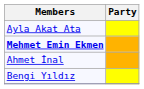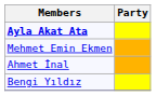Ayla Akat Ata | Members: normal -> bold
Mehmet Emin Ekmen | Members: bold -> normal
